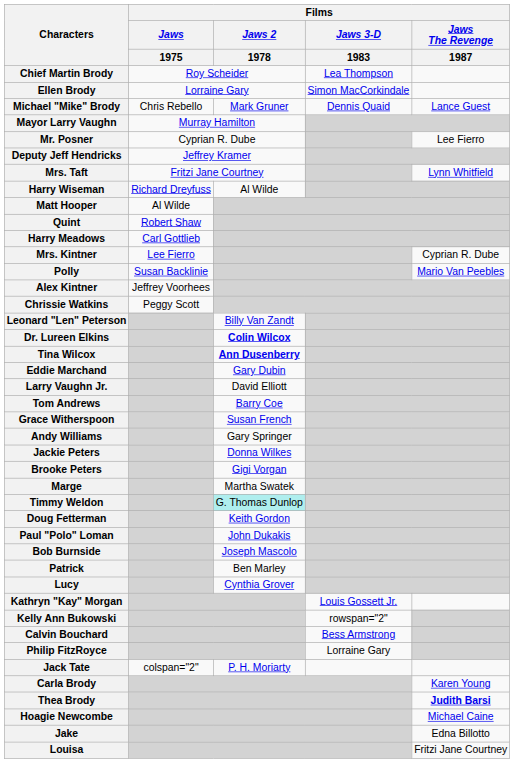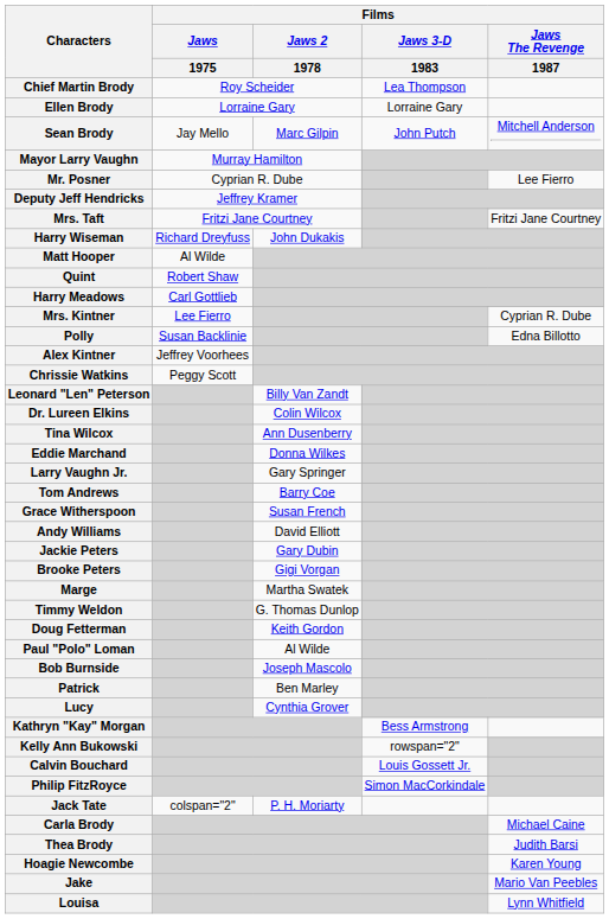Ellen Brody | Films / Jaws 3-D / 1983: Simon MacCorkindale -> Lorraine Gary
- row: Michael "Mike" Brody | Chris Rebello | Mark Gruner | Dennis Quaid | Lance Guest
+ row: Sean Brody | Jay Mello | Marc Gilpin | John Putch | Mitchell Anderson
Mrs. Taft | Films / Jaws The Revenge / 1987: Lynn Whitfield -> Fritzi Jane Courtney
Harry Wiseman | Films / Jaws 2 / 1978: Al Wilde -> John Dukakis
Polly | Films / Jaws The Revenge / 1987: Mario Van Peebles -> Edna Billotto
Dr. Lureen Elkins | Films / Jaws 2 / 1978: bold -> normal
Tina Wilcox | Films / Jaws 2 / 1978: bold -> normal
Eddie Marchand | Films / Jaws 2 / 1978: Gary Dubin -> Donna Wilkes
Larry Vaughn Jr. | Films / Jaws 2 / 1978: David Elliott -> Gary Springer
Andy Williams | Films / Jaws 2 / 1978: Gary Springer -> David Elliott
Jackie Peters | Films / Jaws 2 / 1978: Donna Wilkes -> Gary Dubin
Timmy Weldon | Films / Jaws 2 / 1978: paleturquoise background -> no background
Paul "Polo" Loman | Films / Jaws 2 / 1978: John Dukakis -> Al Wilde
Kathryn "Kay" Morgan | Films / Jaws 3-D / 1983: Louis Gossett Jr. -> Bess Armstrong
Calvin Bouchard | Films / Jaws 3-D / 1983: Bess Armstrong -> Louis Gossett Jr.
Philip FitzRoyce | Films / Jaws 3-D / 1983: Lorraine Gary -> Simon MacCorkindale
Carla Brody | Films / Jaws The Revenge / 1987: Karen Young -> Michael Caine
Thea Brody | Films / Jaws The Revenge / 1987: bold -> normal
Hoagie Newcombe | Films / Jaws The Revenge / 1987: Michael Caine -> Karen Young
Jake | Films / Jaws The Revenge / 1987: Edna Billotto -> Mario Van Peebles
Louisa | Films / Jaws The Revenge / 1987: Fritzi Jane Courtney -> Lynn Whitfield
